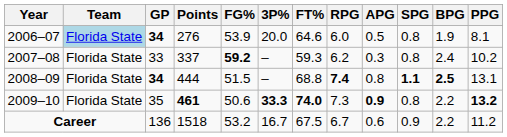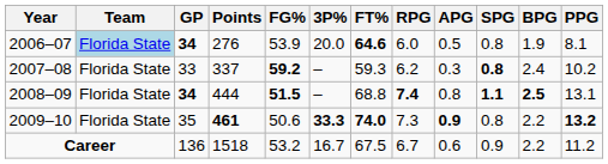2006–07 | FT%: normal -> bold
2007–08 | SPG: normal -> bold
2008–09 | FG%: normal -> bold
